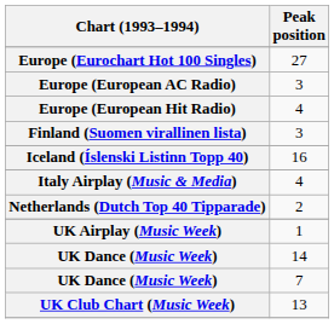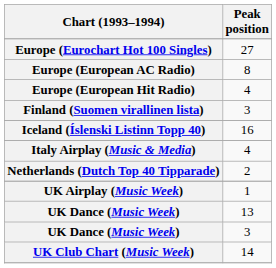row 3 | Peak position: 3 -> 8
row 10 | Peak position: 14 -> 13
row 11 | Peak position: 7 -> 3
row 12 | Peak position: 13 -> 14
